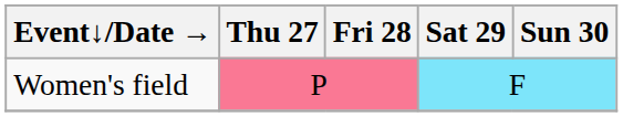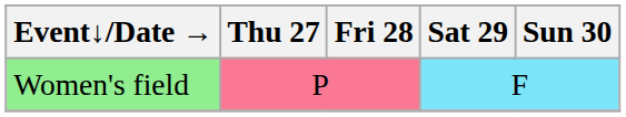Women's field | Event↓/Date →: no background -> lightgreen background
